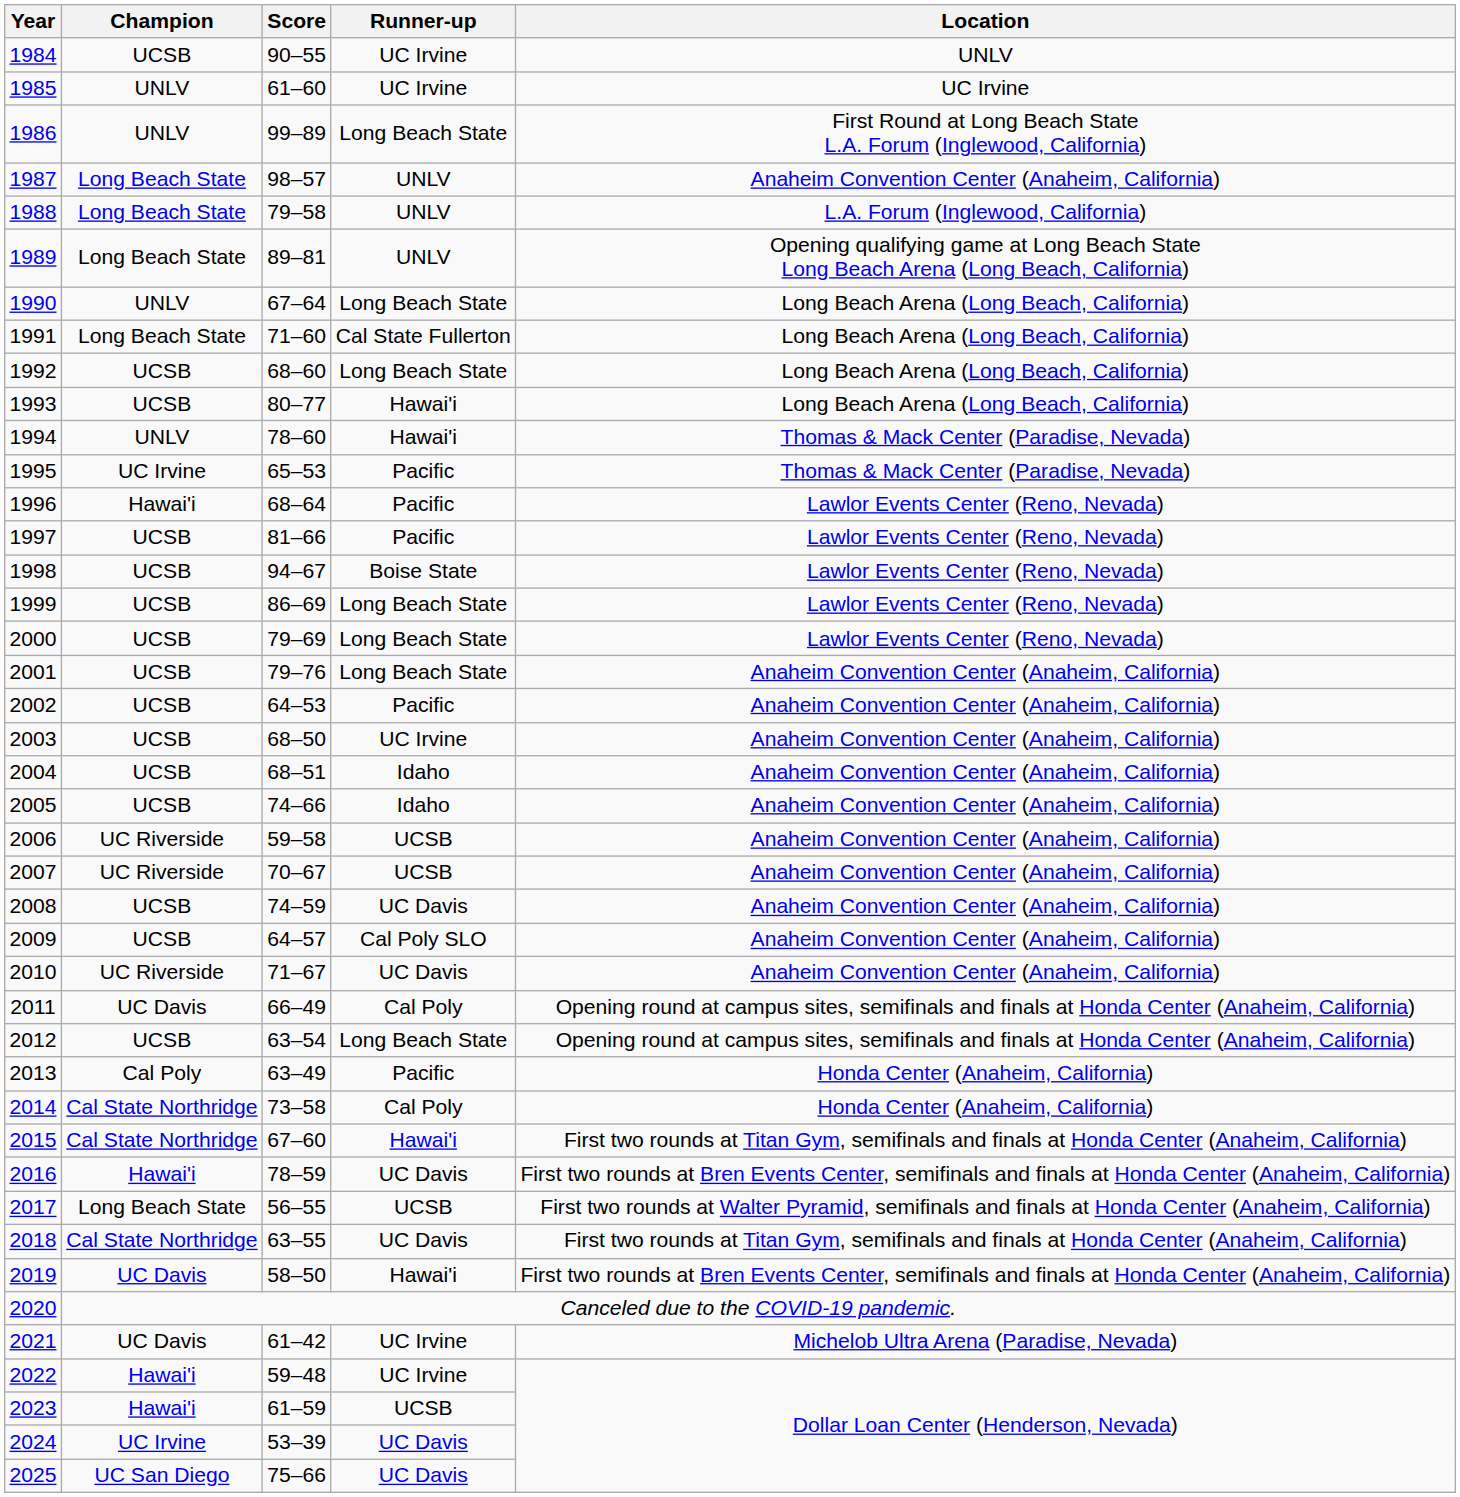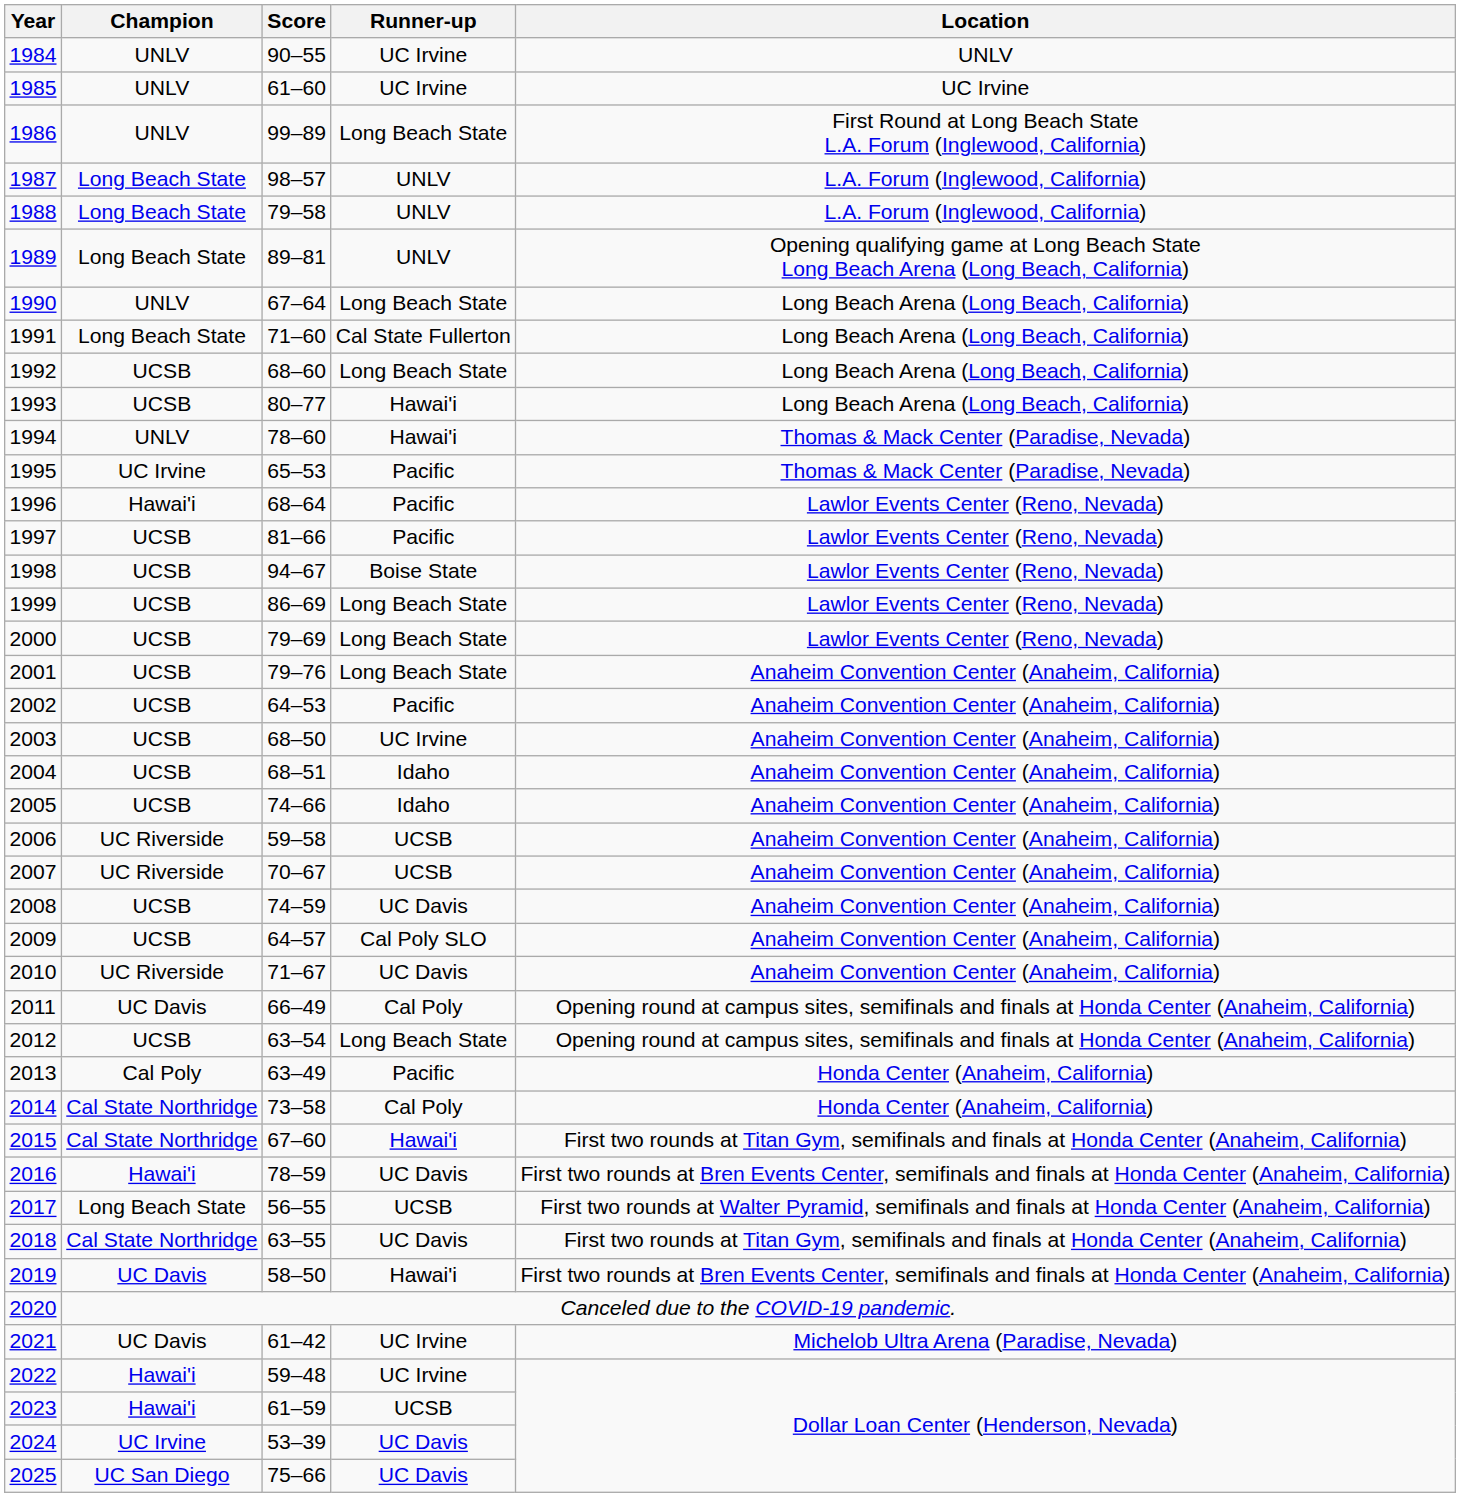1984 | Champion: UCSB -> UNLV
1987 | Location: Anaheim Convention Center (Anaheim, California) -> L.A. Forum (Inglewood, California)
